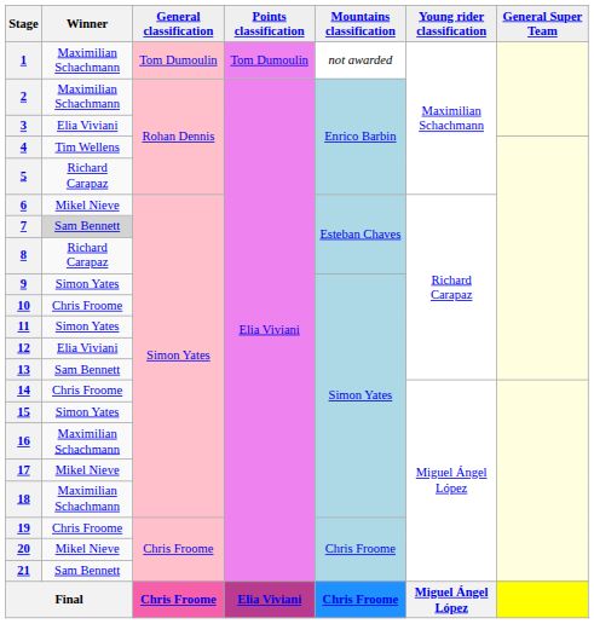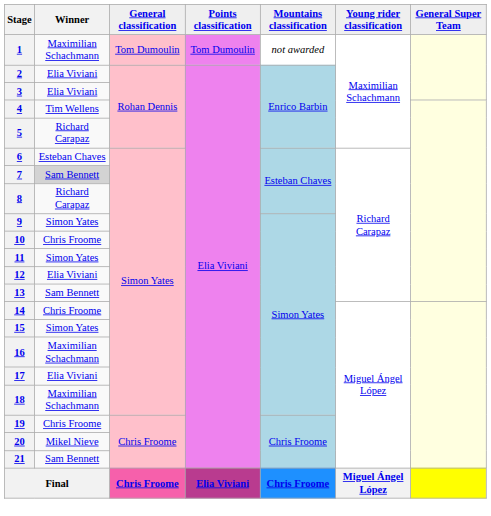2 | Winner: Maximilian Schachmann -> Elia Viviani
6 | Winner: Mikel Nieve -> Esteban Chaves
17 | Winner: Mikel Nieve -> Elia Viviani
